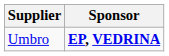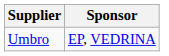Umbro | Sponsor: bold -> normal
